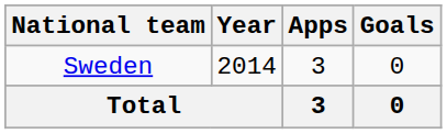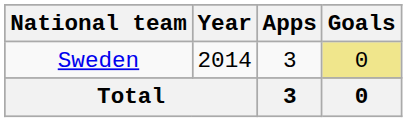Sweden | Goals: no background -> khaki background
